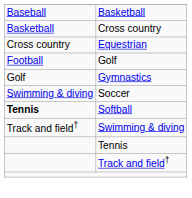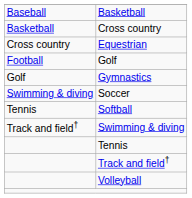Softball | column 1: bold -> normal
+ row: Volleyball
